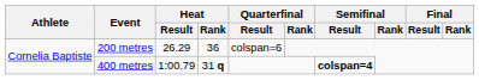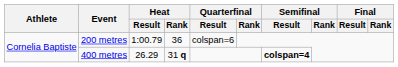200 metres | Heat / Result: 26.29 -> 1:00.79
400 metres | Heat / Result: 1:00.79 -> 26.29
